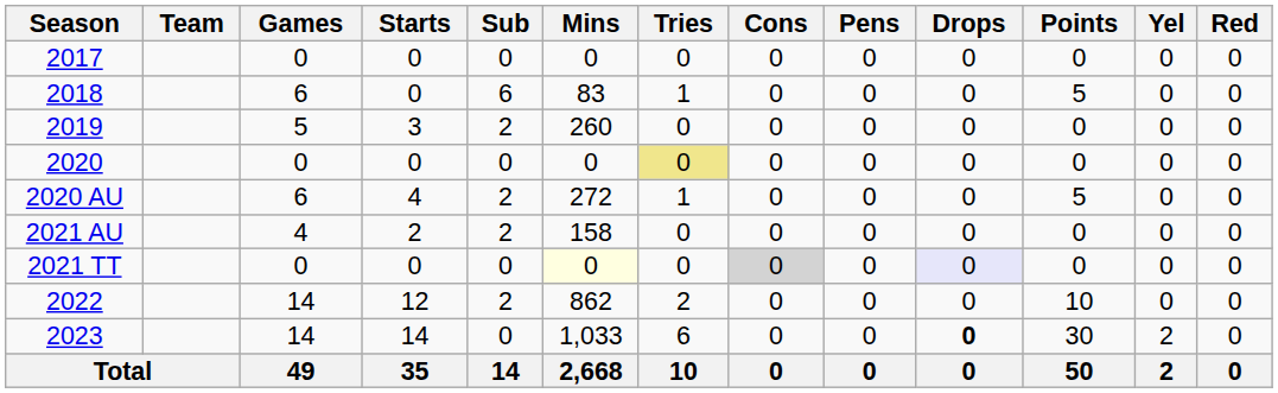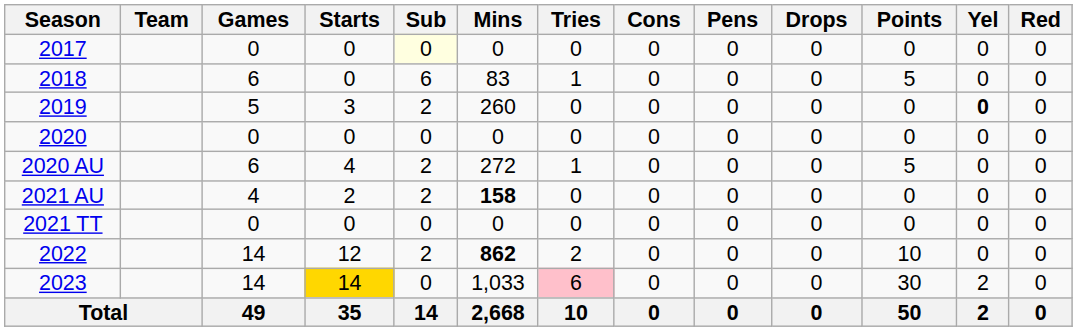2017 | Sub: no background -> lightyellow background
2019 | Yel: normal -> bold
2020 | Tries: khaki background -> no background
2021 AU | Mins: normal -> bold
2021 TT | Mins: lightyellow background -> no background
2021 TT | Cons: lightgrey background -> no background
2021 TT | Drops: lavender background -> no background
2022 | Mins: normal -> bold
2023 | Starts: no background -> gold background
2023 | Tries: no background -> pink background
2023 | Drops: bold -> normal
